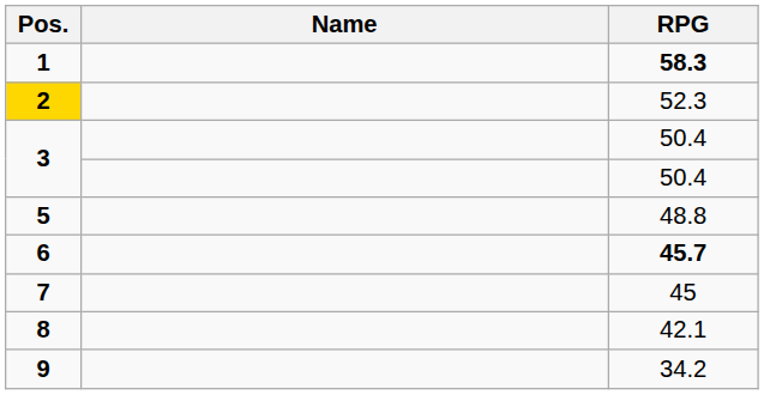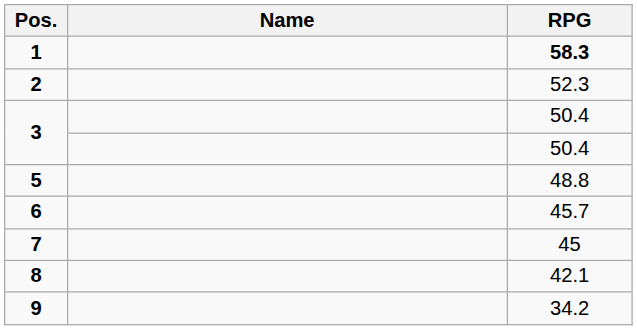2 | Pos.: gold background -> no background
6 | RPG: bold -> normal
